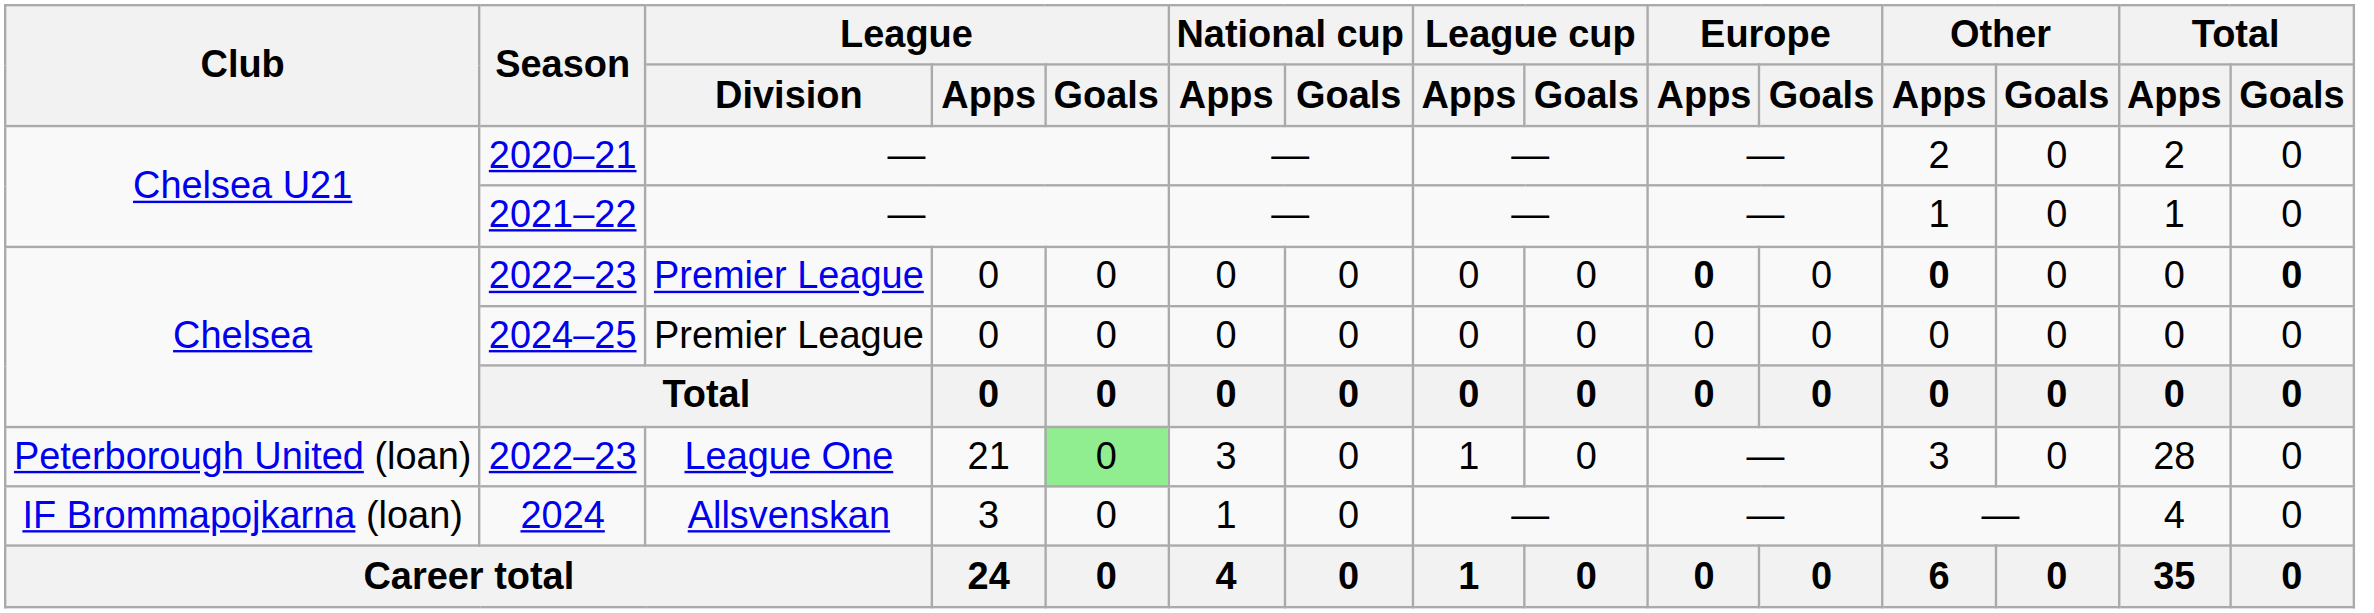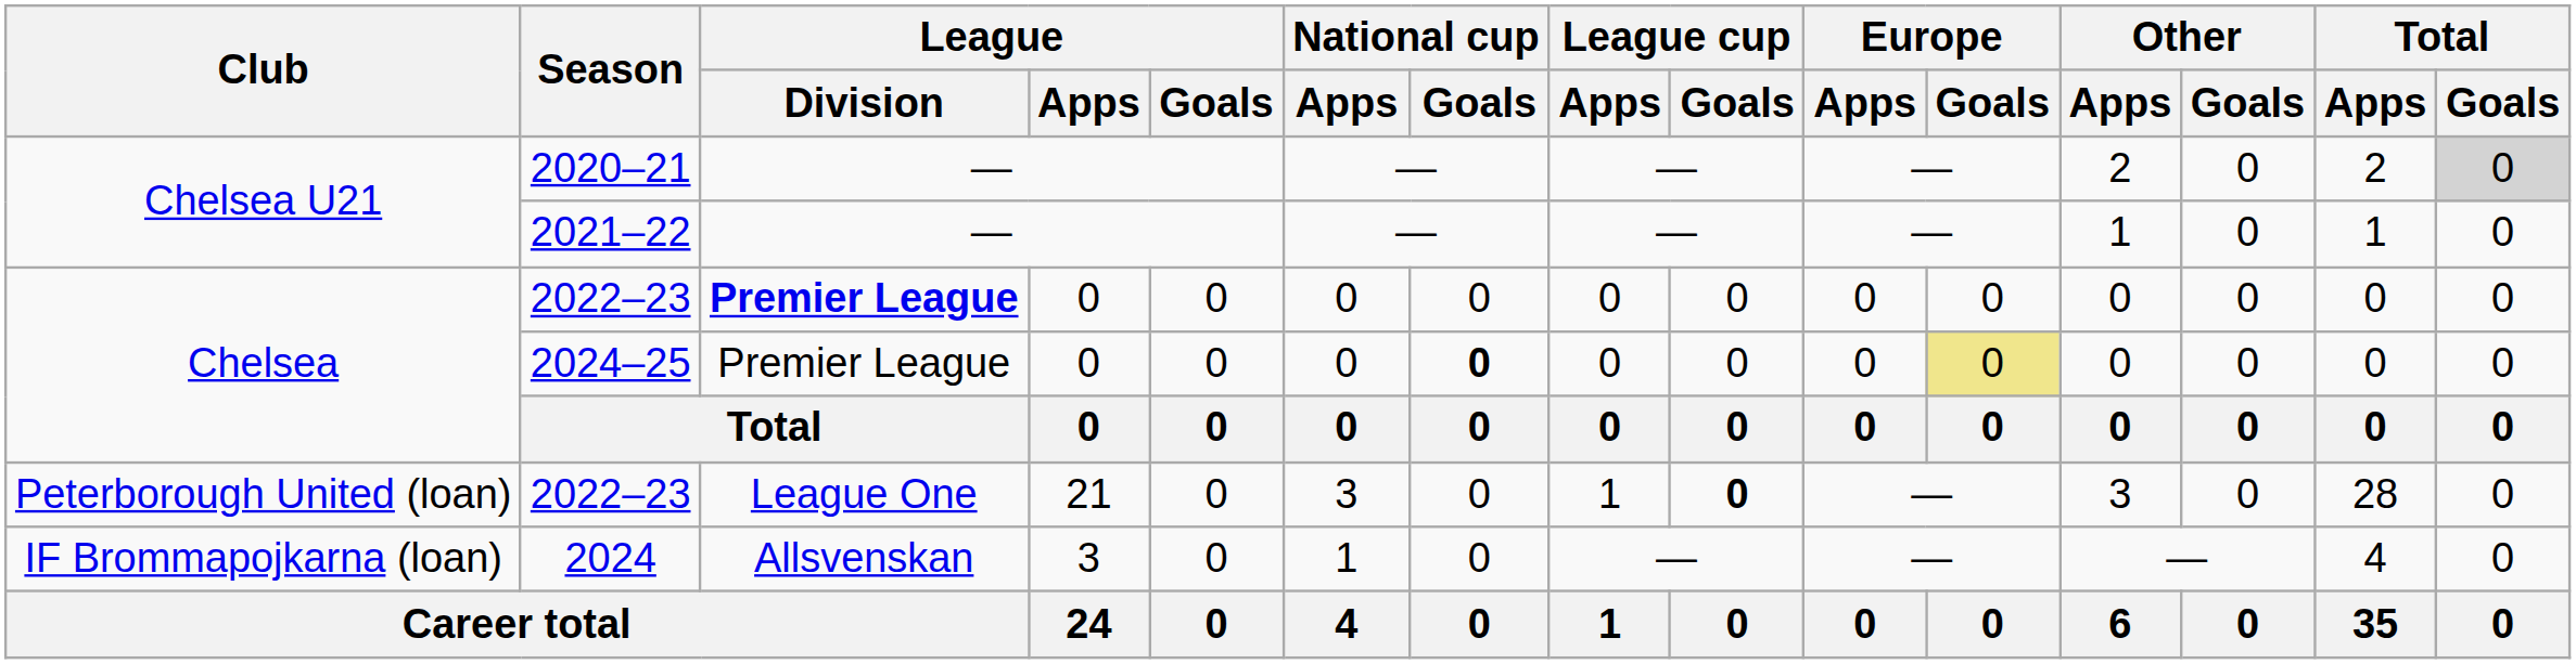2020–21 | Total / Goals: no background -> lightgrey background
Chelsea / 2022–23 | League / Division: normal -> bold
Chelsea / 2022–23 | Europe / Apps: bold -> normal
Chelsea / 2022–23 | Other / Apps: bold -> normal
Chelsea / 2022–23 | Total / Goals: bold -> normal
2024–25 | National cup / Goals: normal -> bold
2024–25 | Europe / Goals: no background -> khaki background
Peterborough United (loan) / 2022–23 | League / Goals: lightgreen background -> no background
Peterborough United (loan) / 2022–23 | League cup / Goals: normal -> bold
